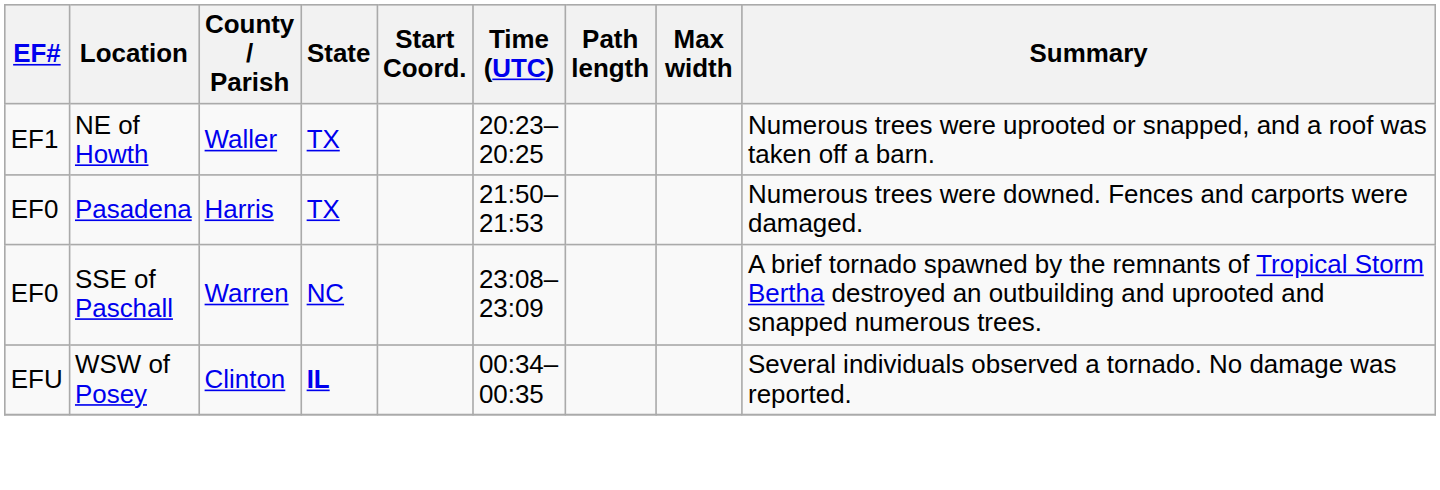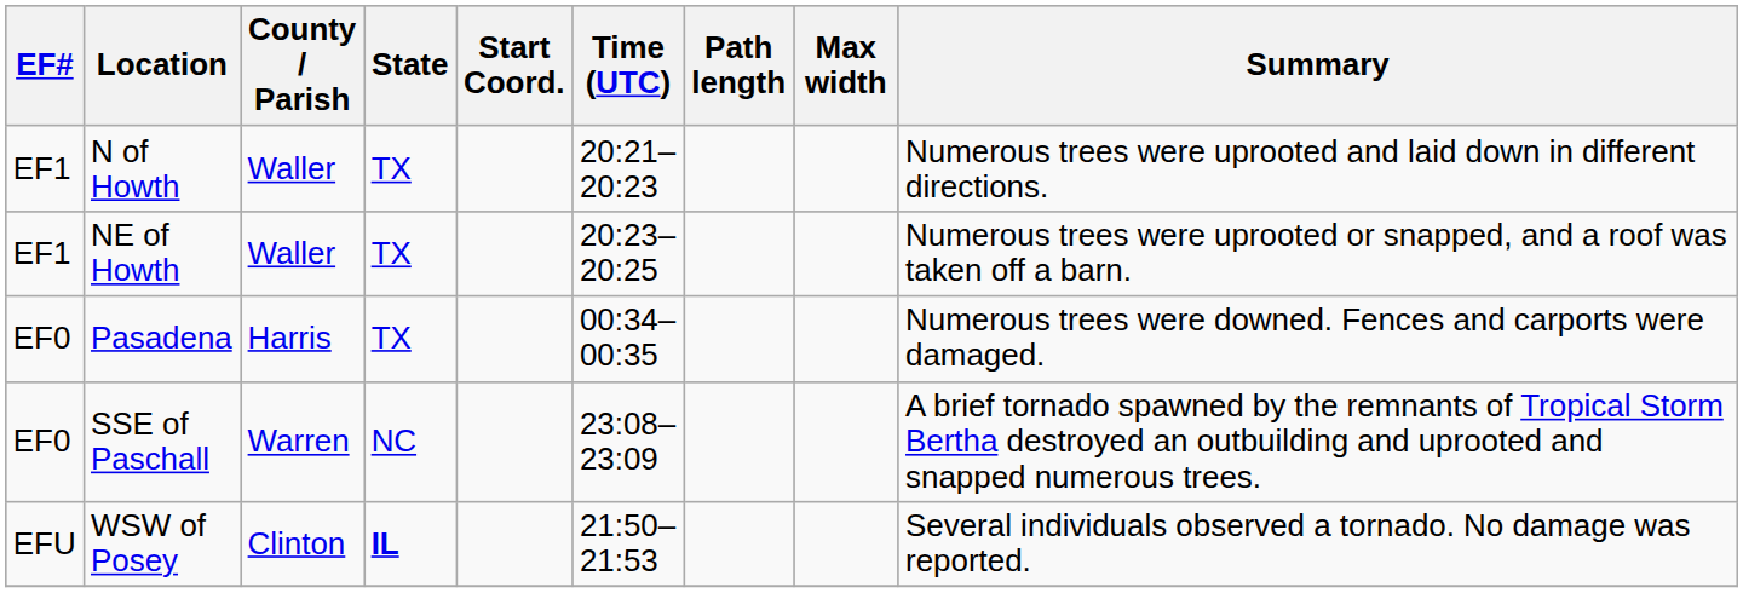+ row: EF1 | N of Howth | Waller | TX | 20:21–20:23 | Numerous trees were uprooted and laid down in different directions.
Pasadena | Time (UTC): 21:50–21:53 -> 00:34–00:35
WSW of Posey | Time (UTC): 00:34–00:35 -> 21:50–21:53
